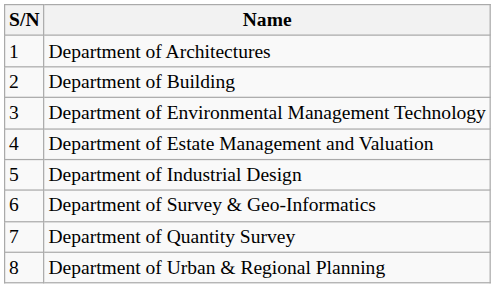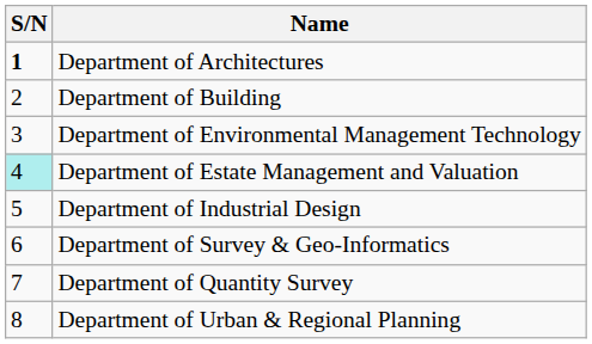Department of Architectures | S/N: normal -> bold
Department of Estate Management and Valuation | S/N: no background -> paleturquoise background
